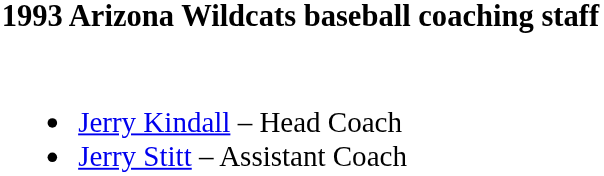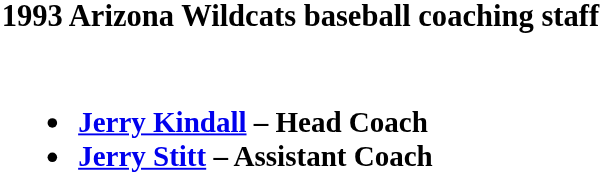Jerry Kindall – Head Coach Jerry Stitt – Assistant Coach | column 1: normal -> bold
